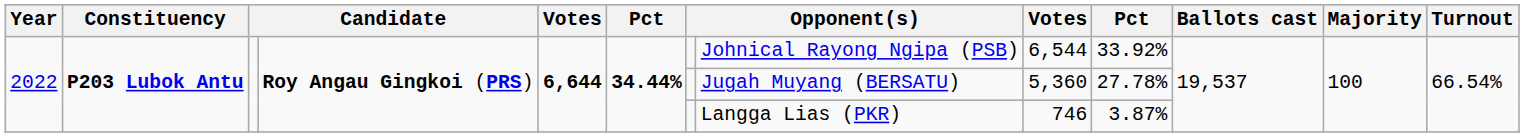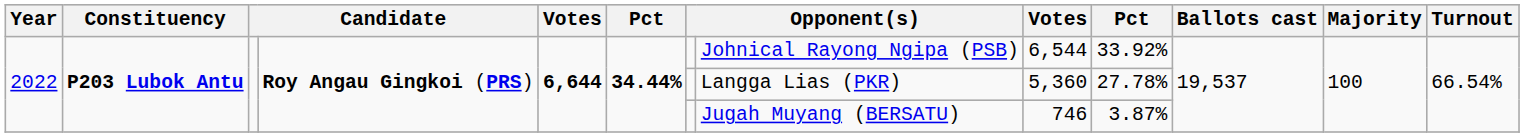row 3 | column 8: Jugah Muyang (BERSATU) -> Langga Lias (PKR)
row 4 | column 8: Langga Lias (PKR) -> Jugah Muyang (BERSATU)
